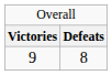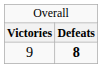9 | column 2: normal -> bold
